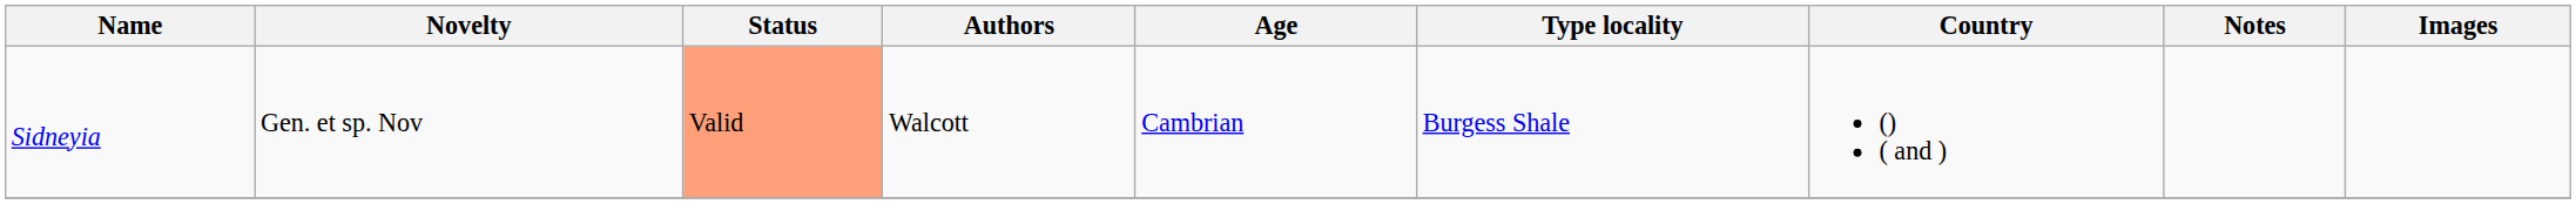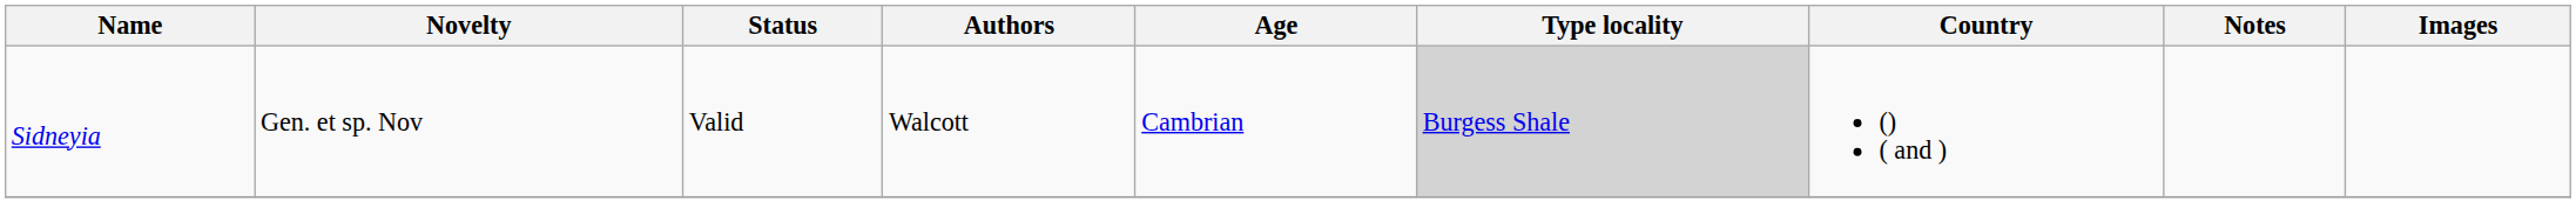Sidneyia | Status: lightsalmon background -> no background
Sidneyia | Type locality: no background -> lightgrey background
